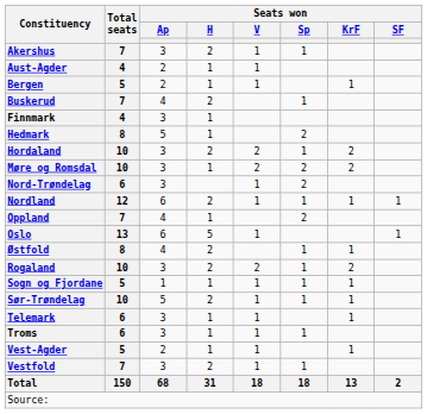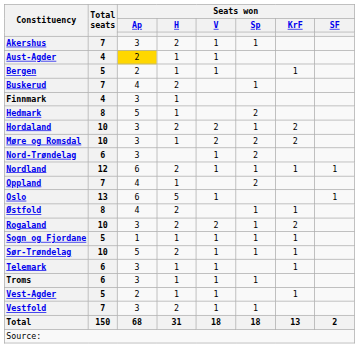Aust-Agder | Seats won / Ap: no background -> gold background
